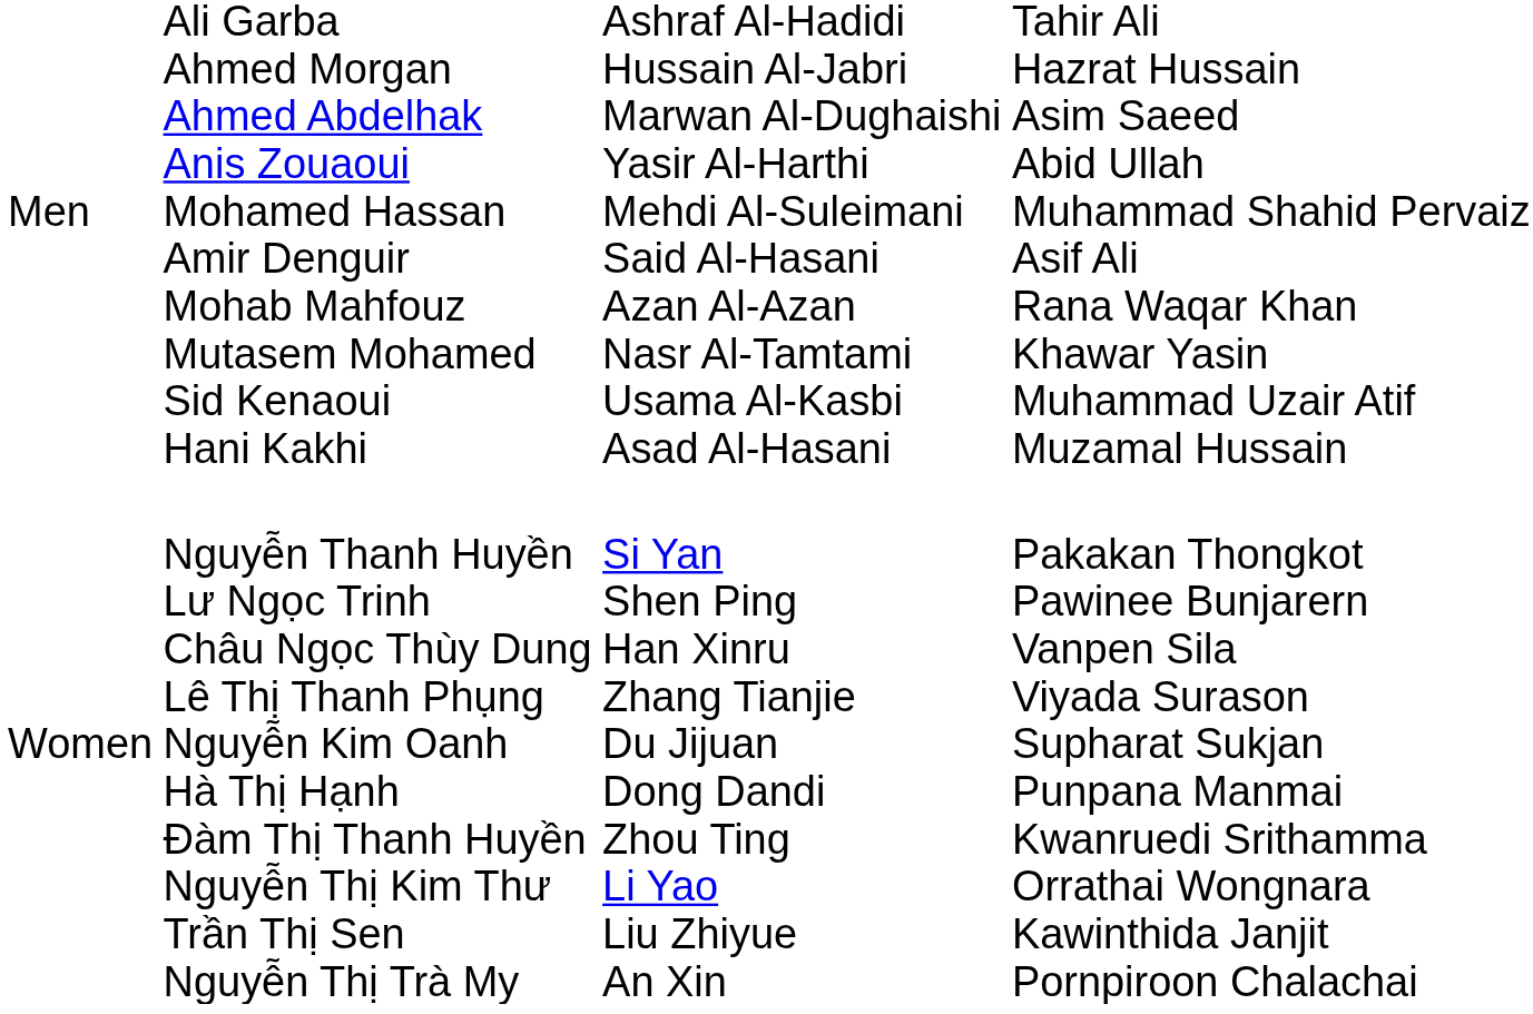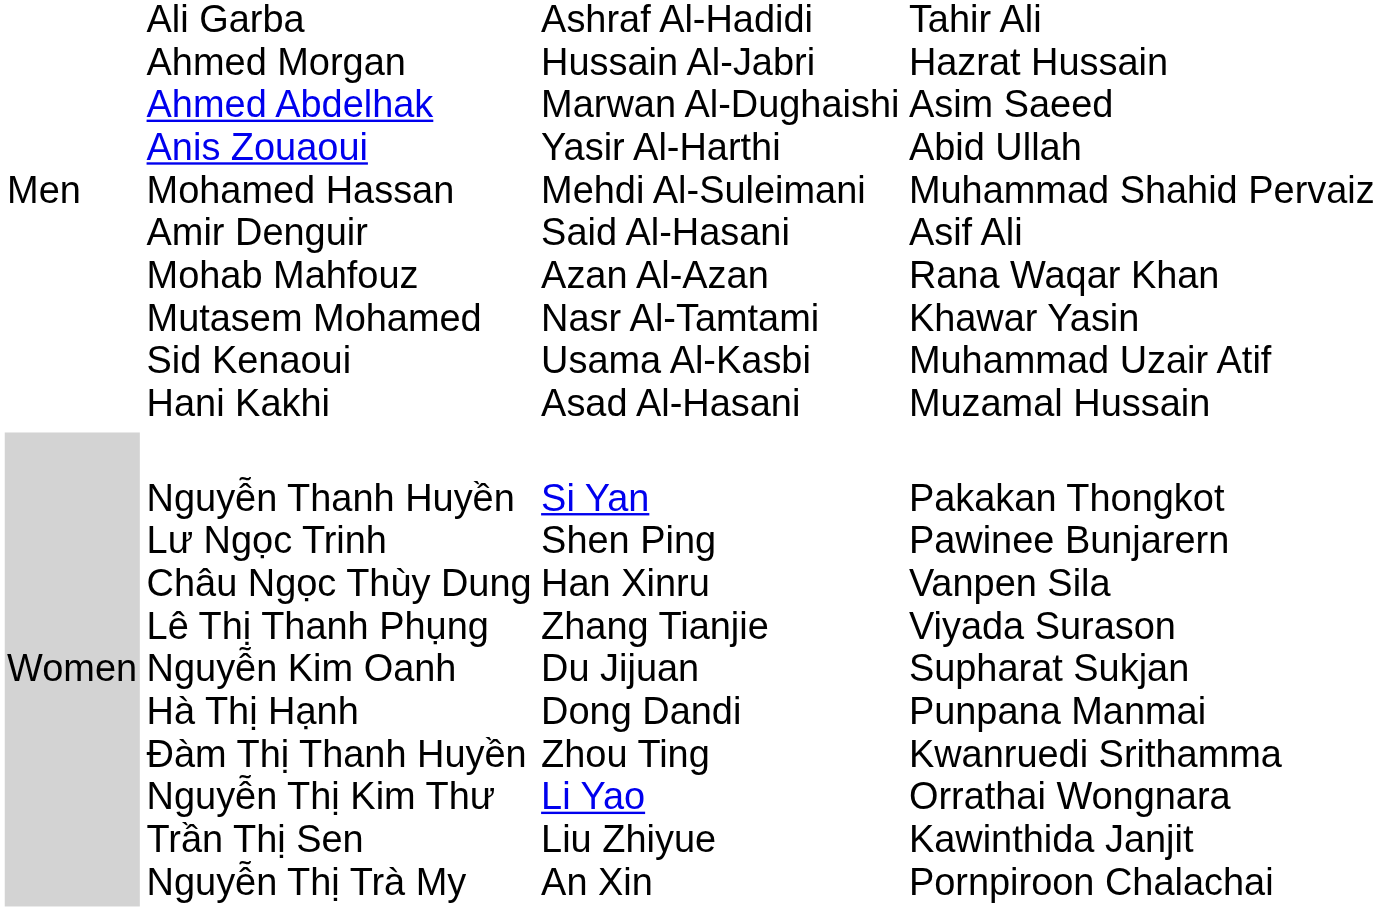Women | column 1: no background -> lightgrey background
